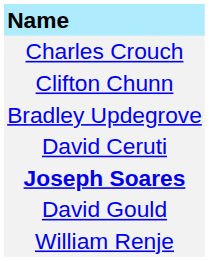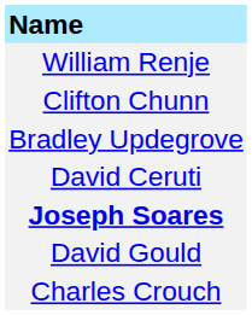row 2 | column 1: Charles Crouch -> William Renje
row 8 | column 1: William Renje -> Charles Crouch
